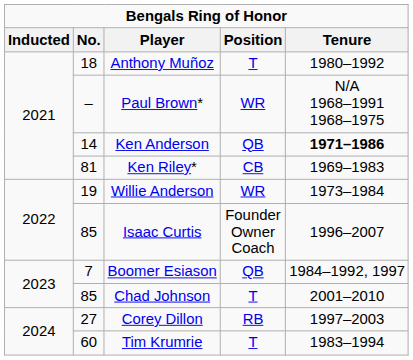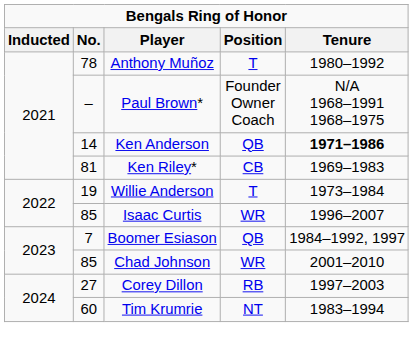Anthony Muñoz | No.: 18 -> 78
Paul Brown* | Position: WR -> Founder Owner Coach
Willie Anderson | Position: WR -> T
Isaac Curtis | Position: Founder Owner Coach -> WR
Chad Johnson | Position: T -> WR
Tim Krumrie | Position: T -> NT
